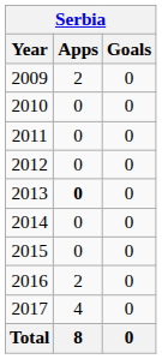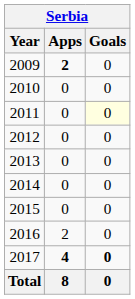2009 | Apps: normal -> bold
2011 | Goals: no background -> lightyellow background
2013 | Apps: bold -> normal
2017 | Apps: normal -> bold
2017 | Goals: normal -> bold
